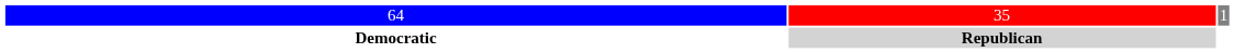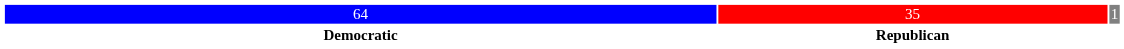Democratic | column 2: lightgrey background -> no background
